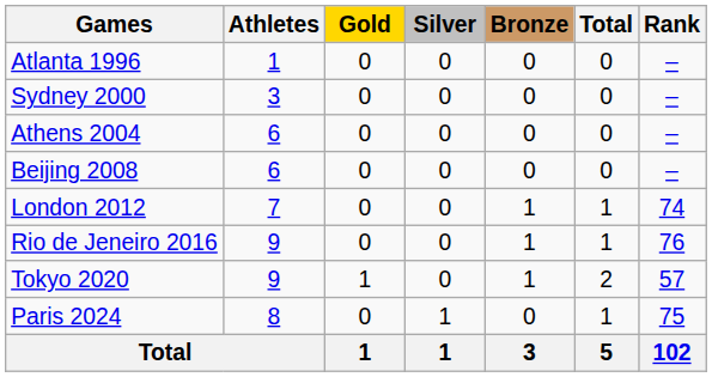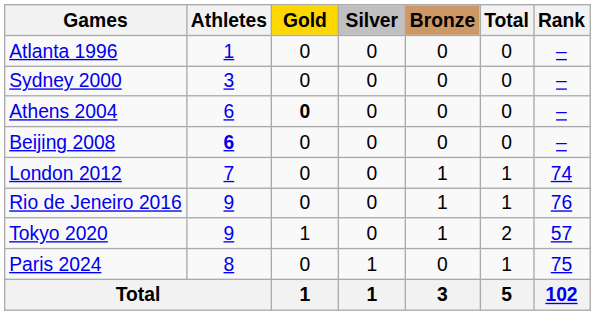Athens 2004 | Gold: normal -> bold
Beijing 2008 | Athletes: normal -> bold
